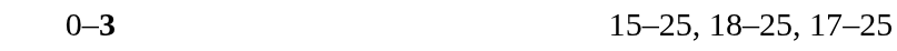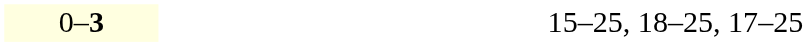row 1 | column 1: no background -> lightyellow background
